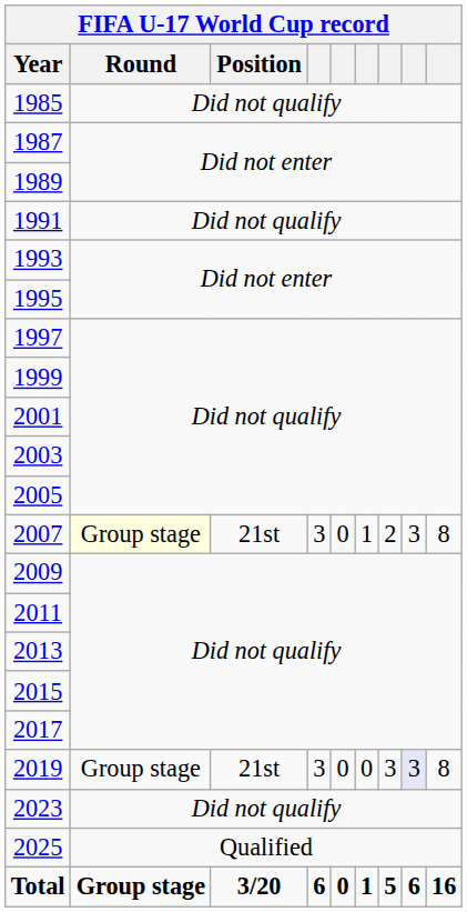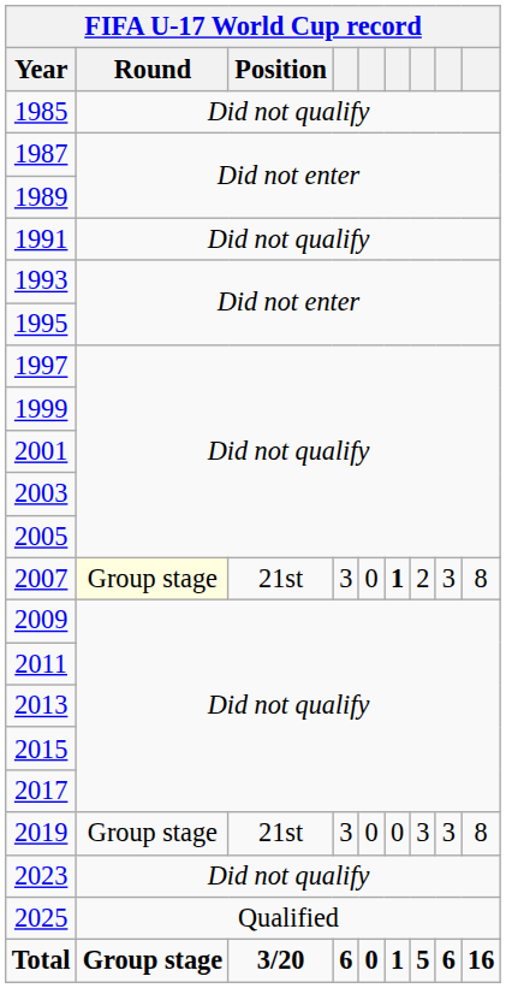2007 | column 6: normal -> bold
2019 | column 8: lavender background -> no background
